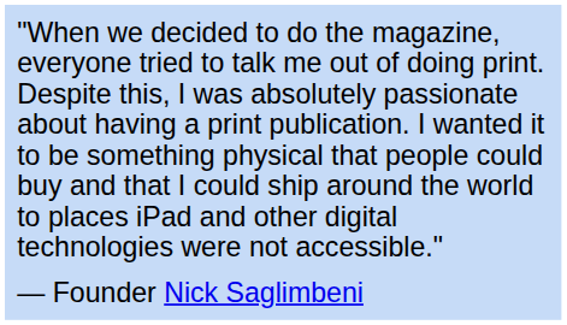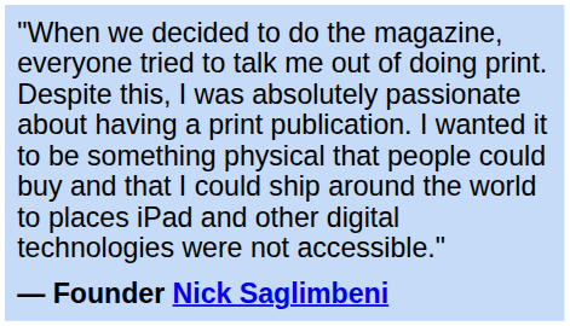row 2 | column 1: normal -> bold
